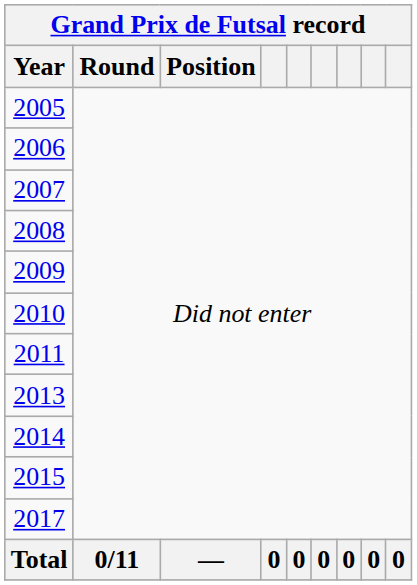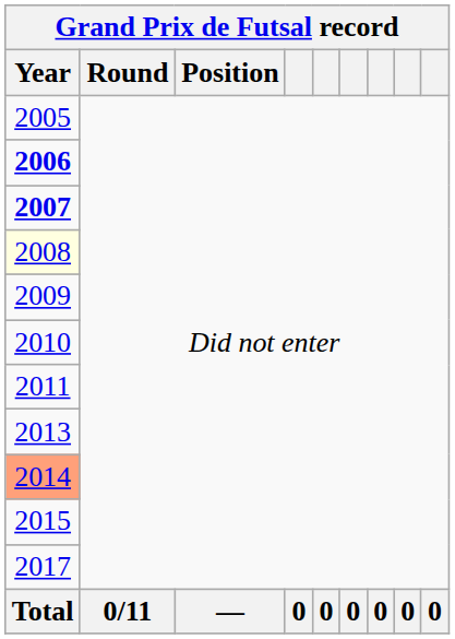2006 | Grand Prix de Futsal record / Year: normal -> bold
2007 | Grand Prix de Futsal record / Year: normal -> bold
2008 | Grand Prix de Futsal record / Year: no background -> lightyellow background
2014 | Grand Prix de Futsal record / Year: no background -> lightsalmon background
